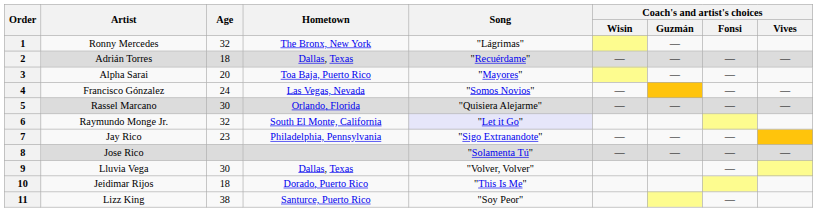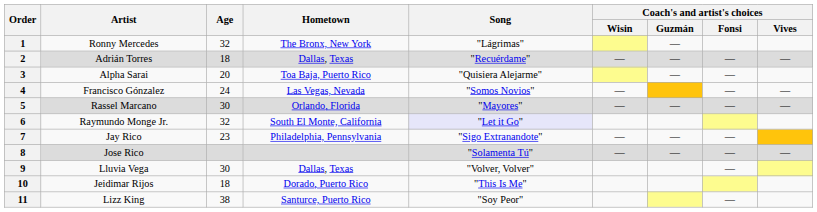3 | Song: "Mayores" -> "Quisiera Alejarme"
5 | Song: "Quisiera Alejarme" -> "Mayores"
